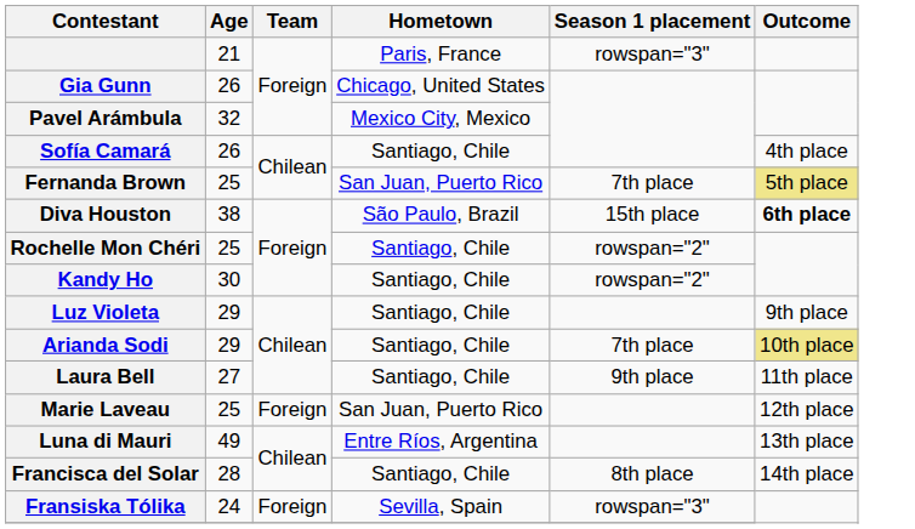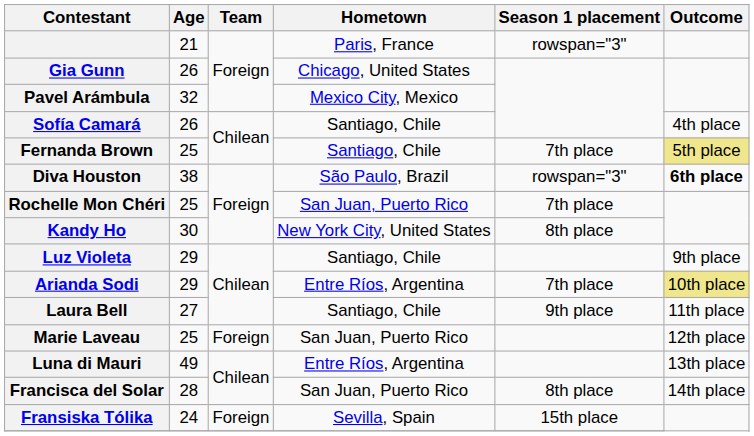Fernanda Brown | Hometown: San Juan, Puerto Rico -> Santiago, Chile
Diva Houston | Season 1 placement: 15th place -> rowspan="3"
Rochelle Mon Chéri | Hometown: Santiago, Chile -> San Juan, Puerto Rico
Rochelle Mon Chéri | Season 1 placement: rowspan="2" -> 7th place
Kandy Ho | Hometown: Santiago, Chile -> New York City, United States
Kandy Ho | Season 1 placement: rowspan="2" -> 8th place
Arianda Sodi | Hometown: Santiago, Chile -> Entre Ríos, Argentina
Francisca del Solar | Hometown: Santiago, Chile -> San Juan, Puerto Rico
Fransiska Tólika | Season 1 placement: rowspan="3" -> 15th place
